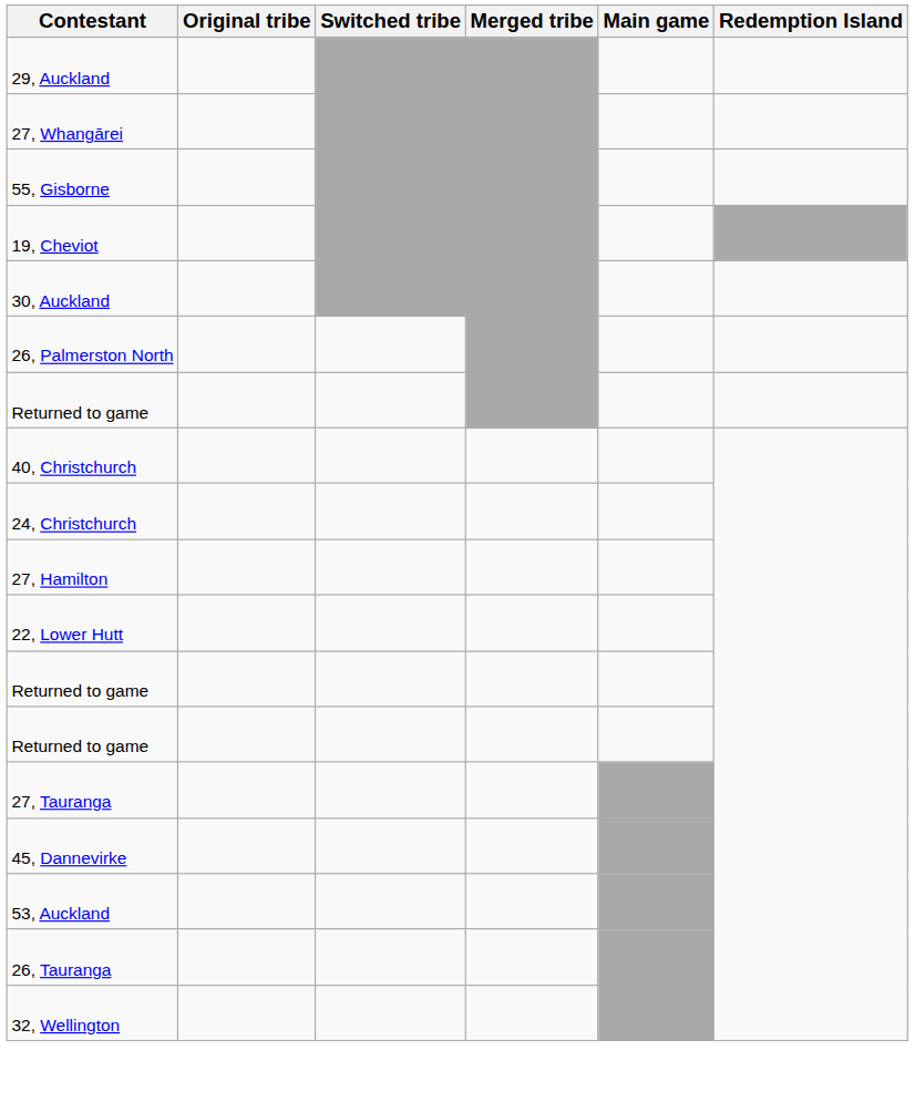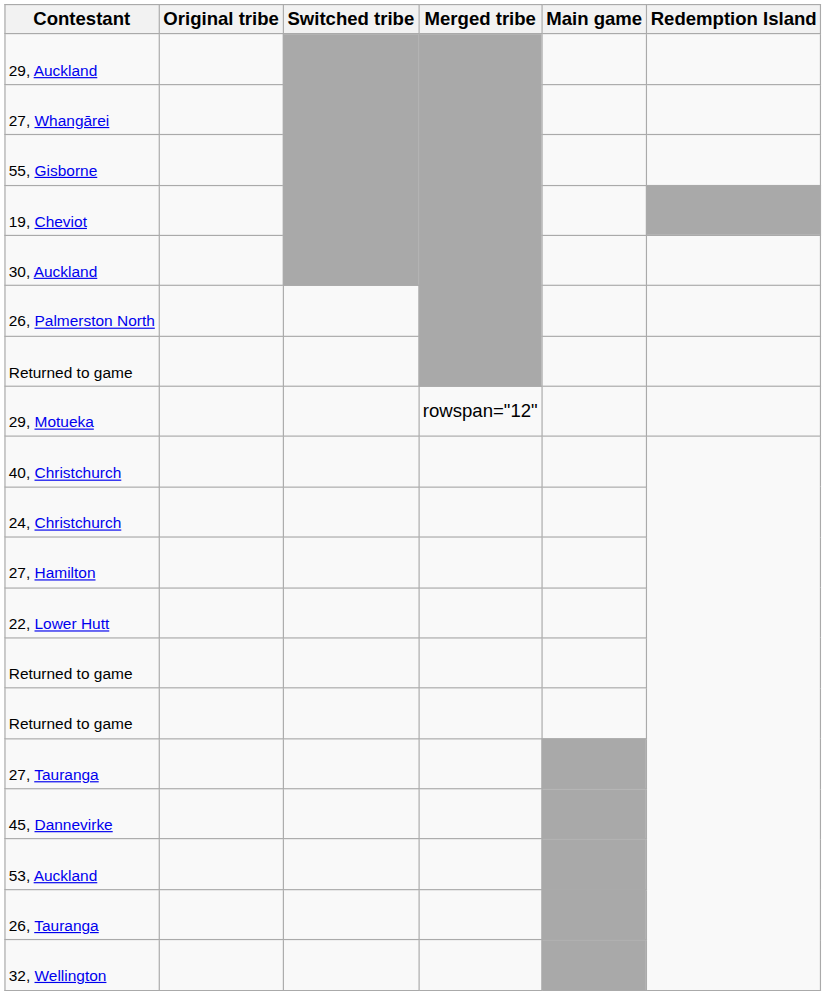+ row: 29, Motueka | rowspan="12"
